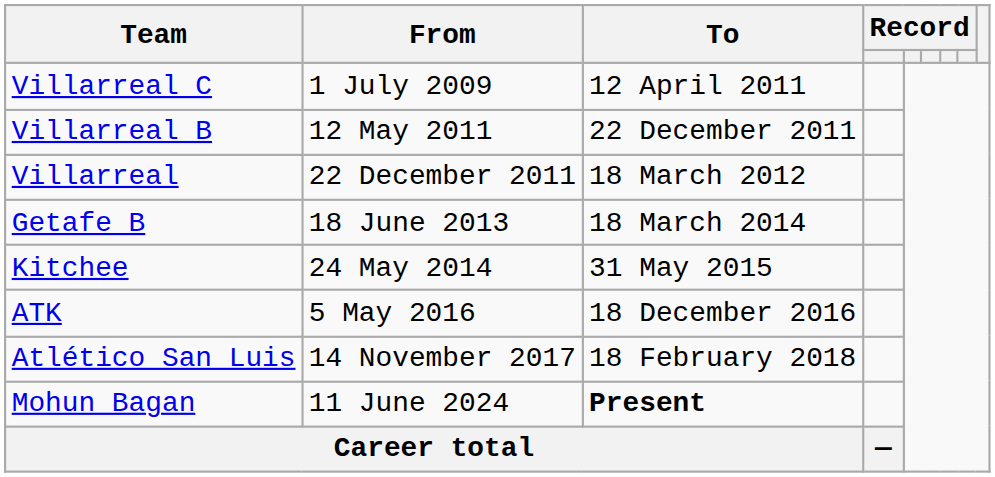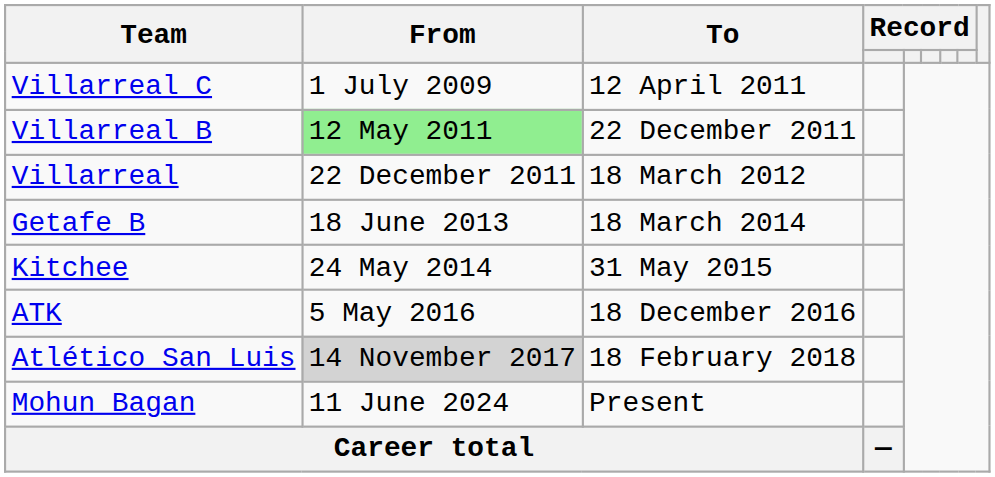Villarreal B | From: no background -> lightgreen background
Atlético San Luis | From: no background -> lightgrey background
Mohun Bagan | To: bold -> normal
